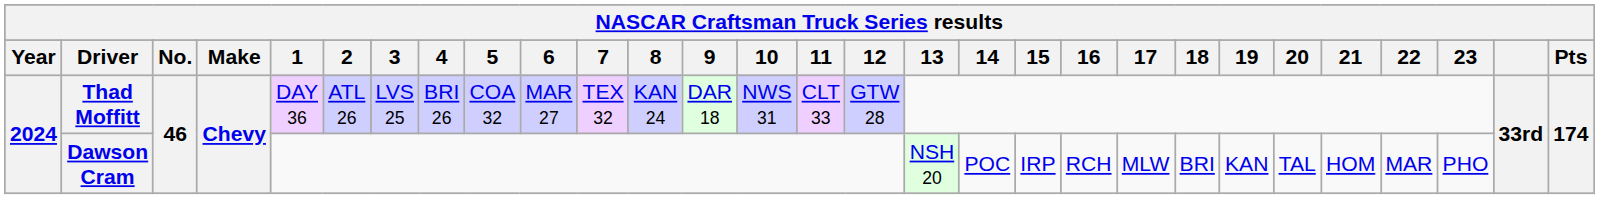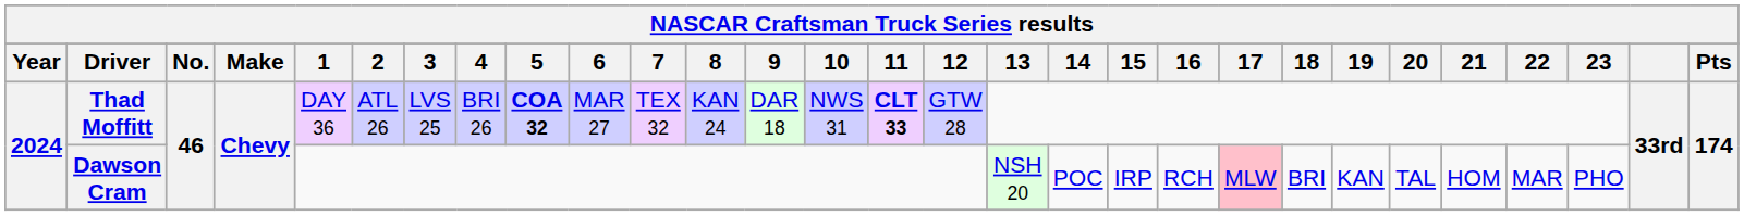Thad Moffitt | 5: normal -> bold
Thad Moffitt | 11: normal -> bold
Dawson Cram | 17: no background -> pink background
